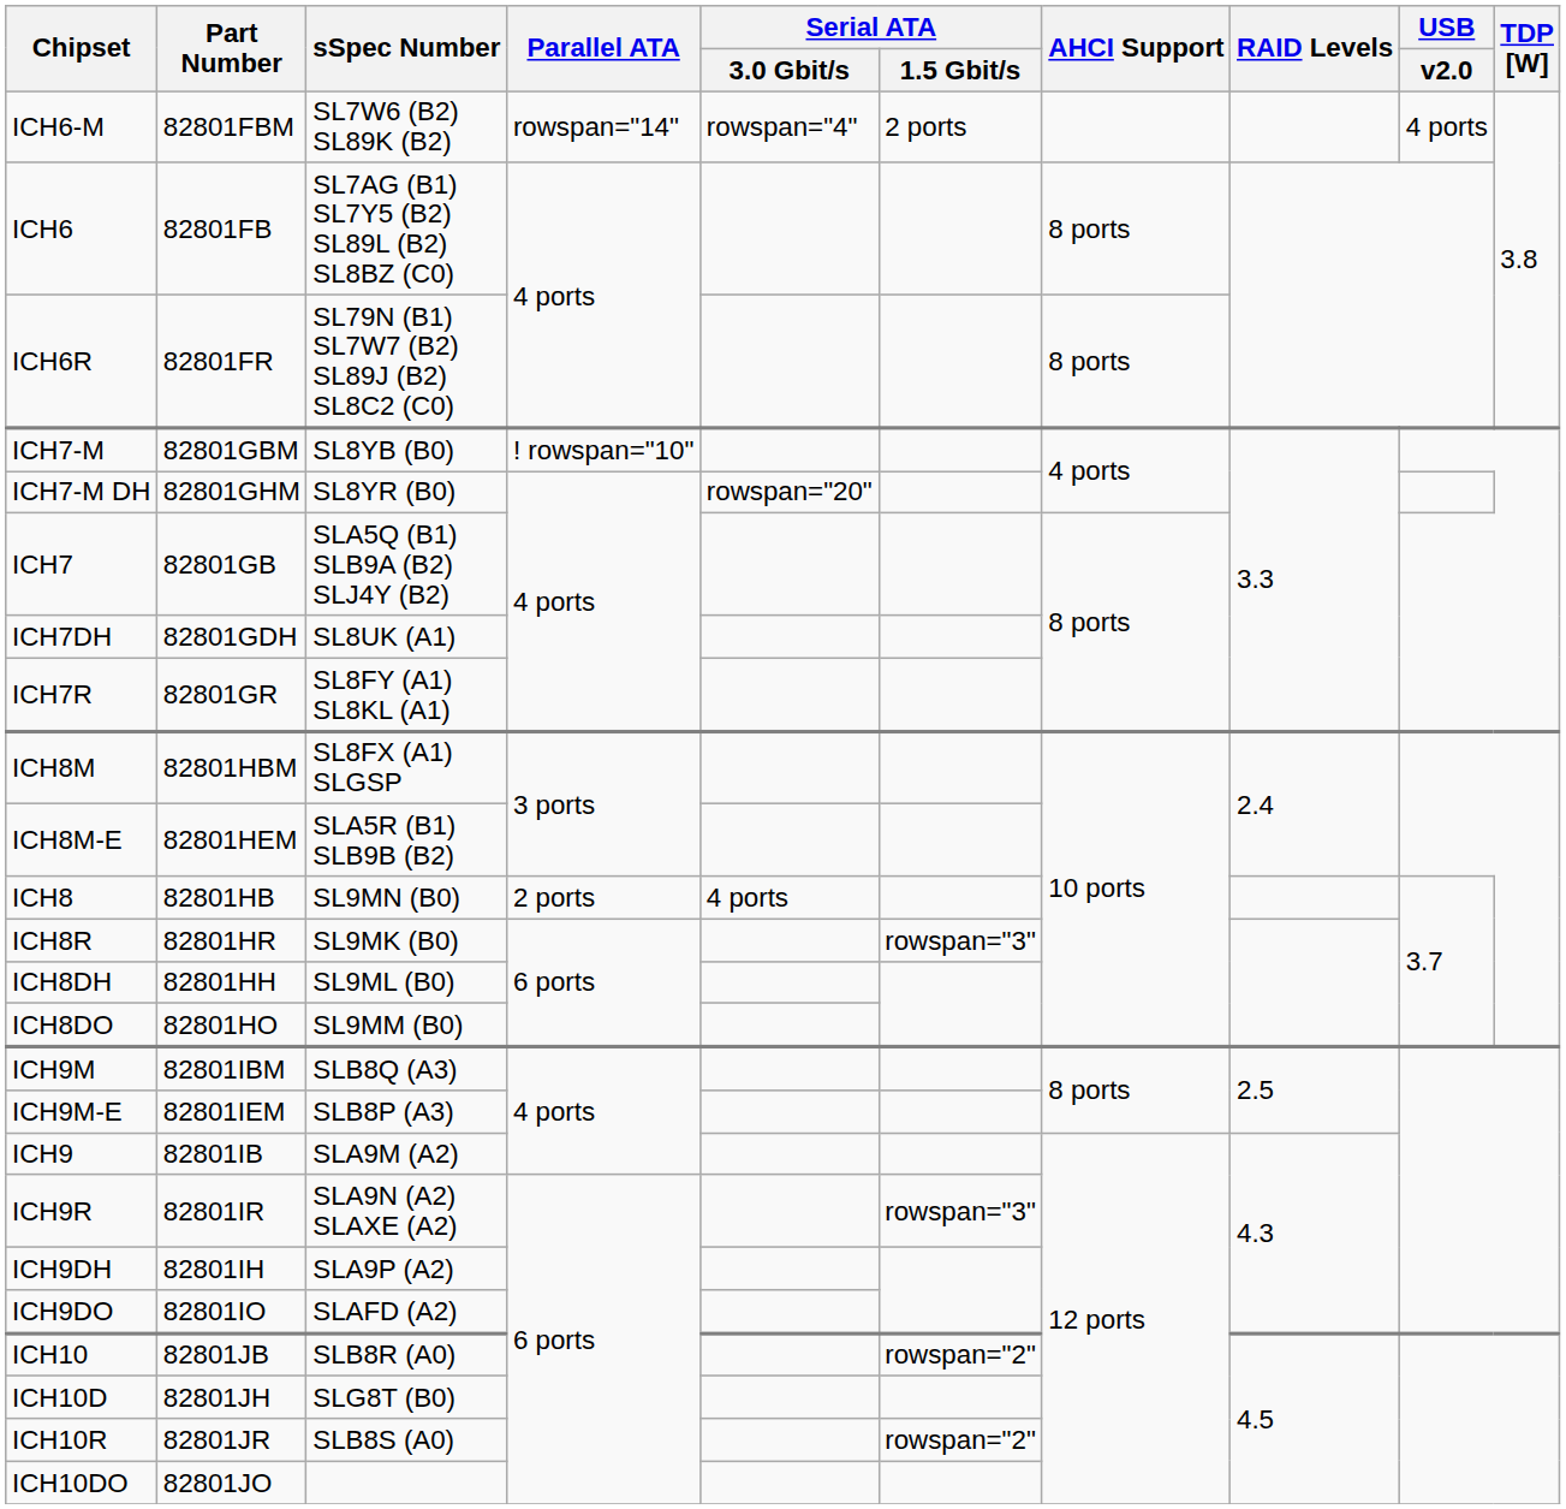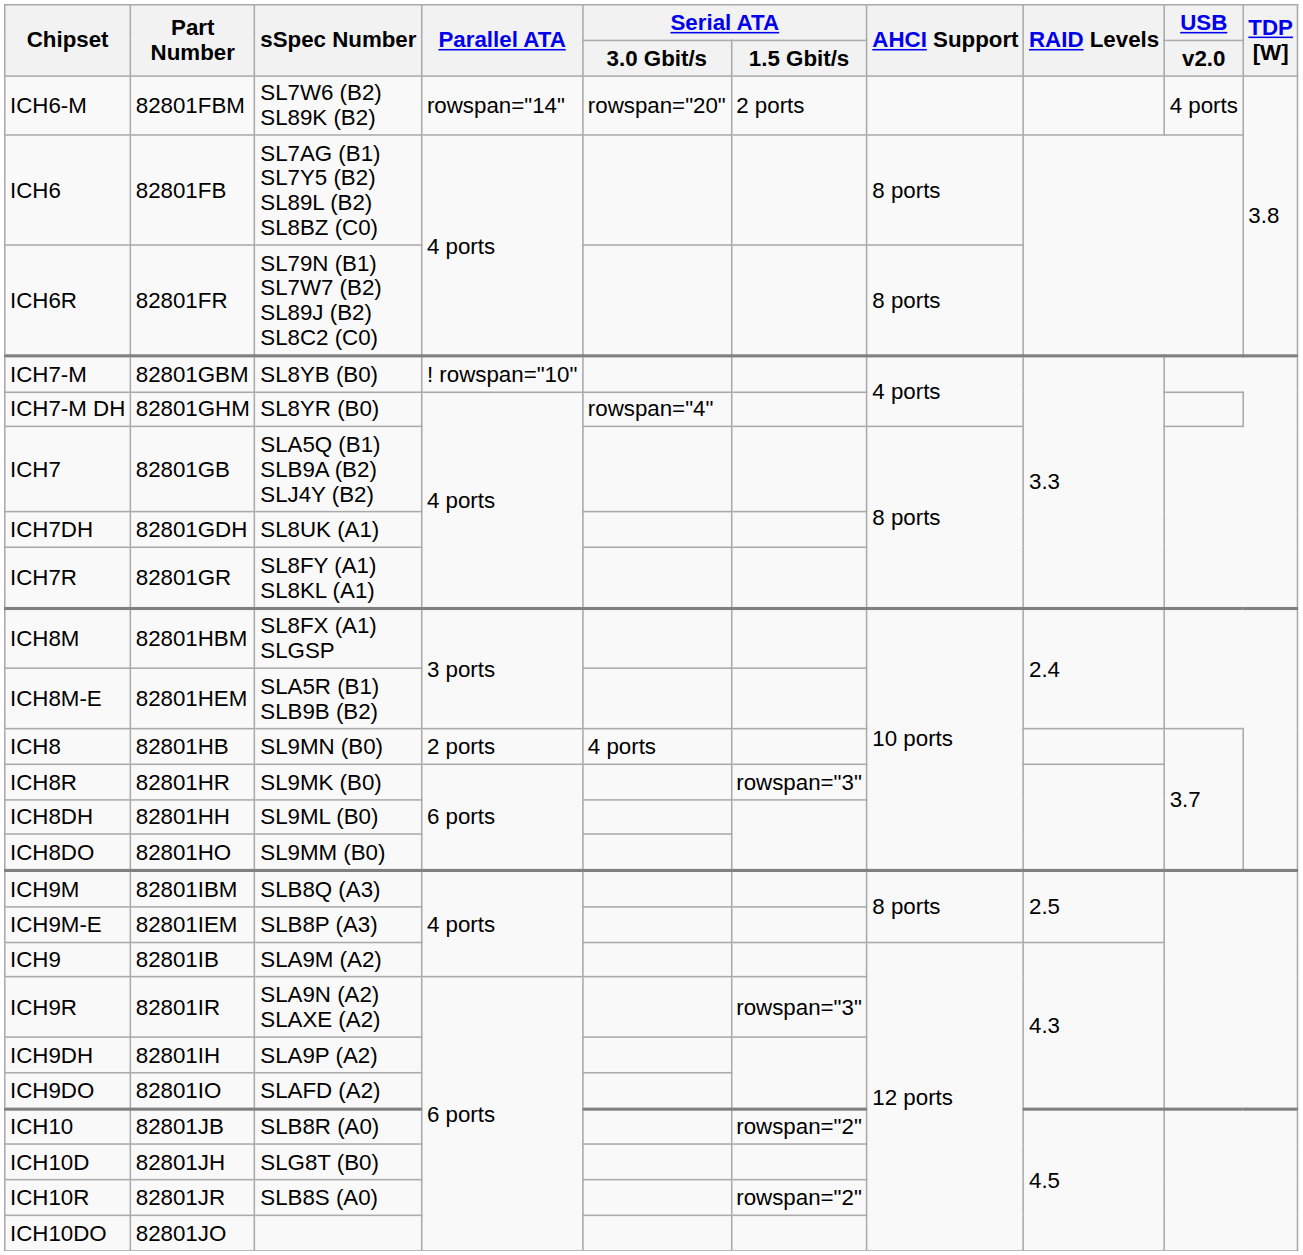ICH6-M | Serial ATA / 3.0 Gbit/s: rowspan="4" -> rowspan="20"
ICH7-M DH | Serial ATA / 3.0 Gbit/s: rowspan="20" -> rowspan="4"
